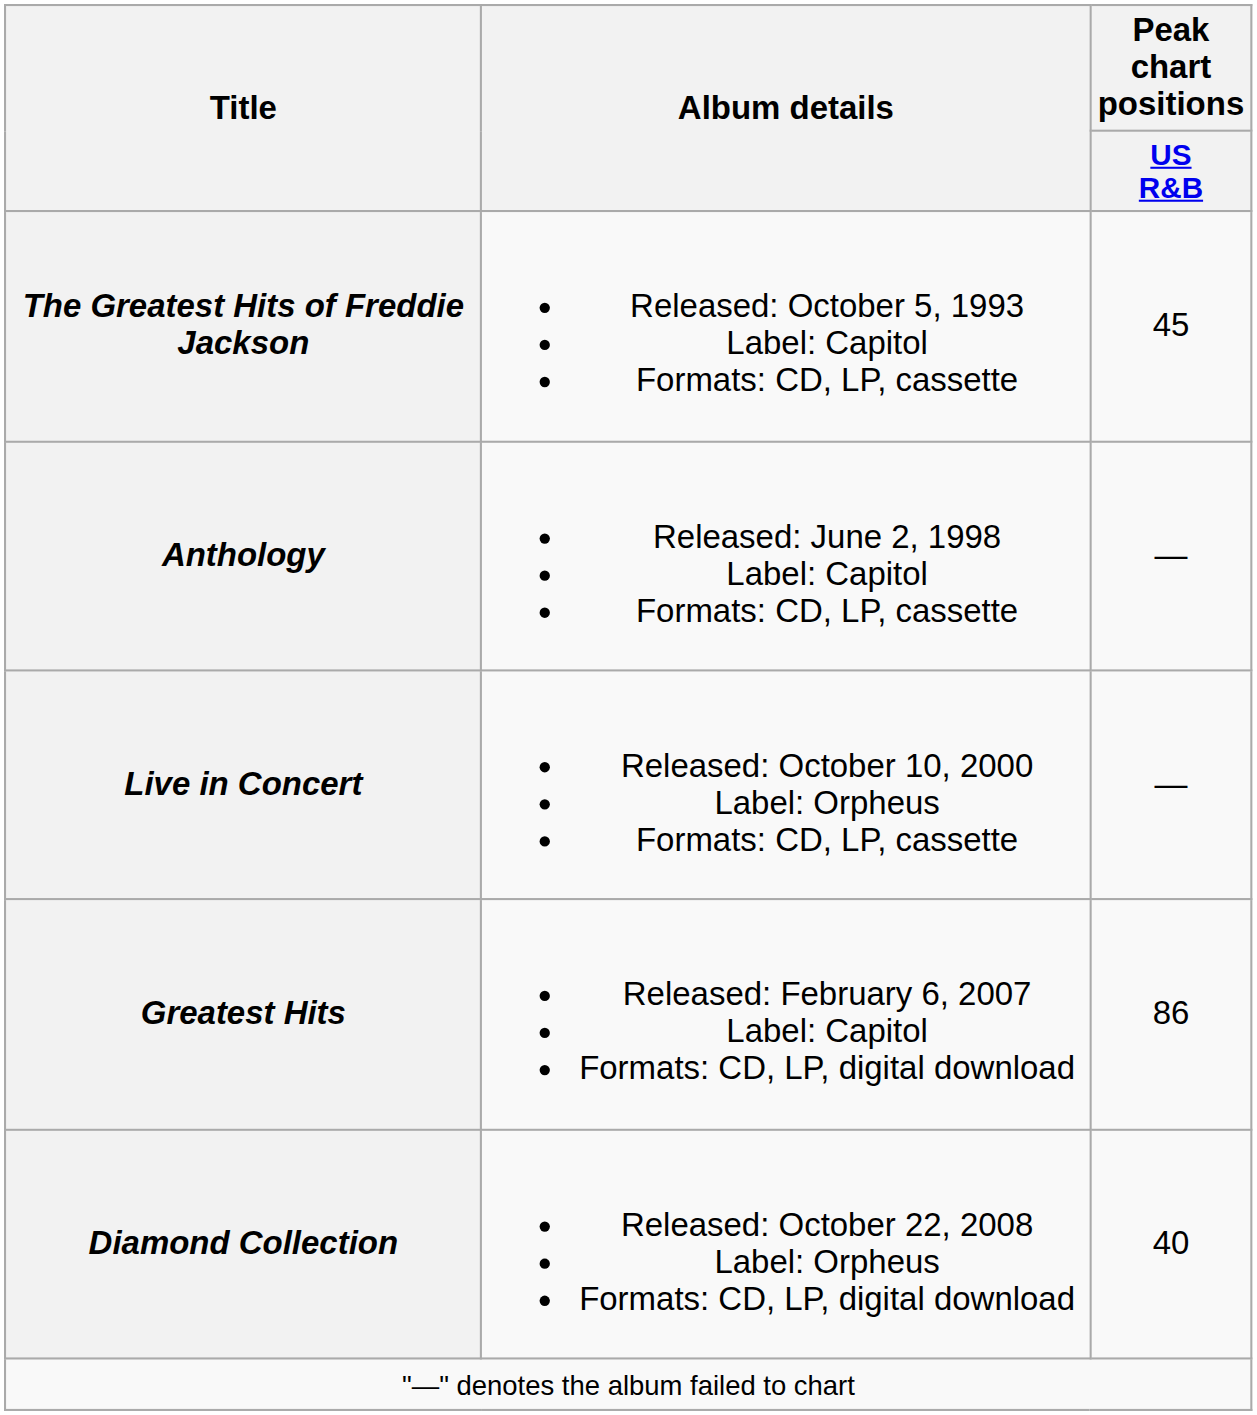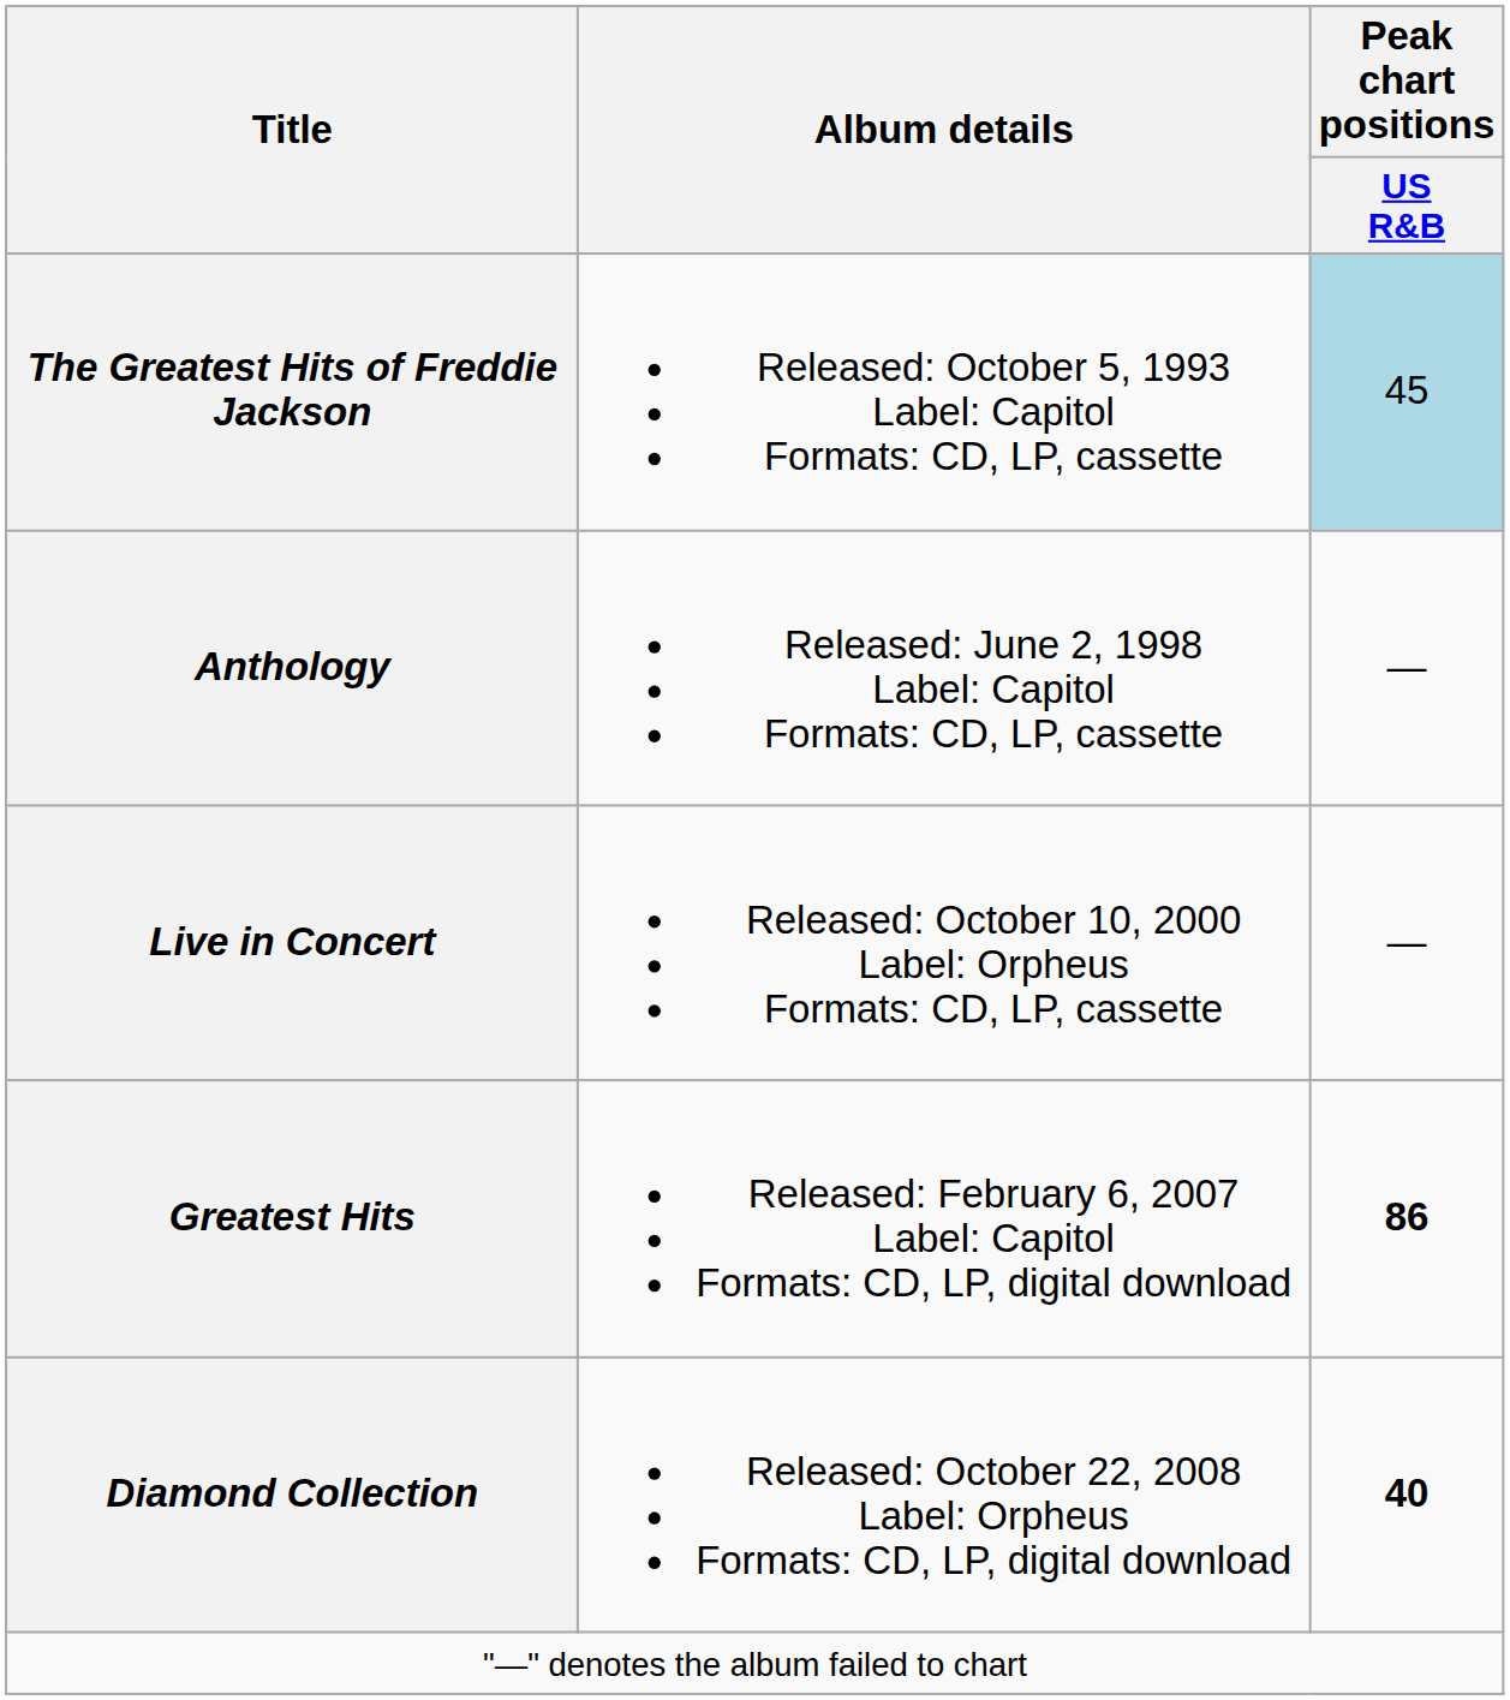The Greatest Hits of Freddie Jackson | Peak chart positions / US R&B: no background -> lightblue background
Greatest Hits | Peak chart positions / US R&B: normal -> bold
Diamond Collection | Peak chart positions / US R&B: normal -> bold
